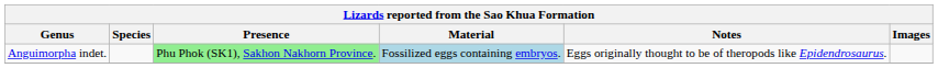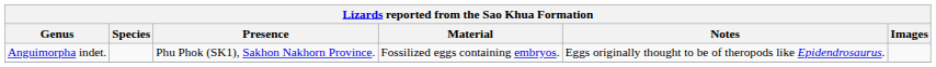Anguimorpha indet. | Presence: lightgreen background -> no background
Anguimorpha indet. | Material: lightblue background -> no background
